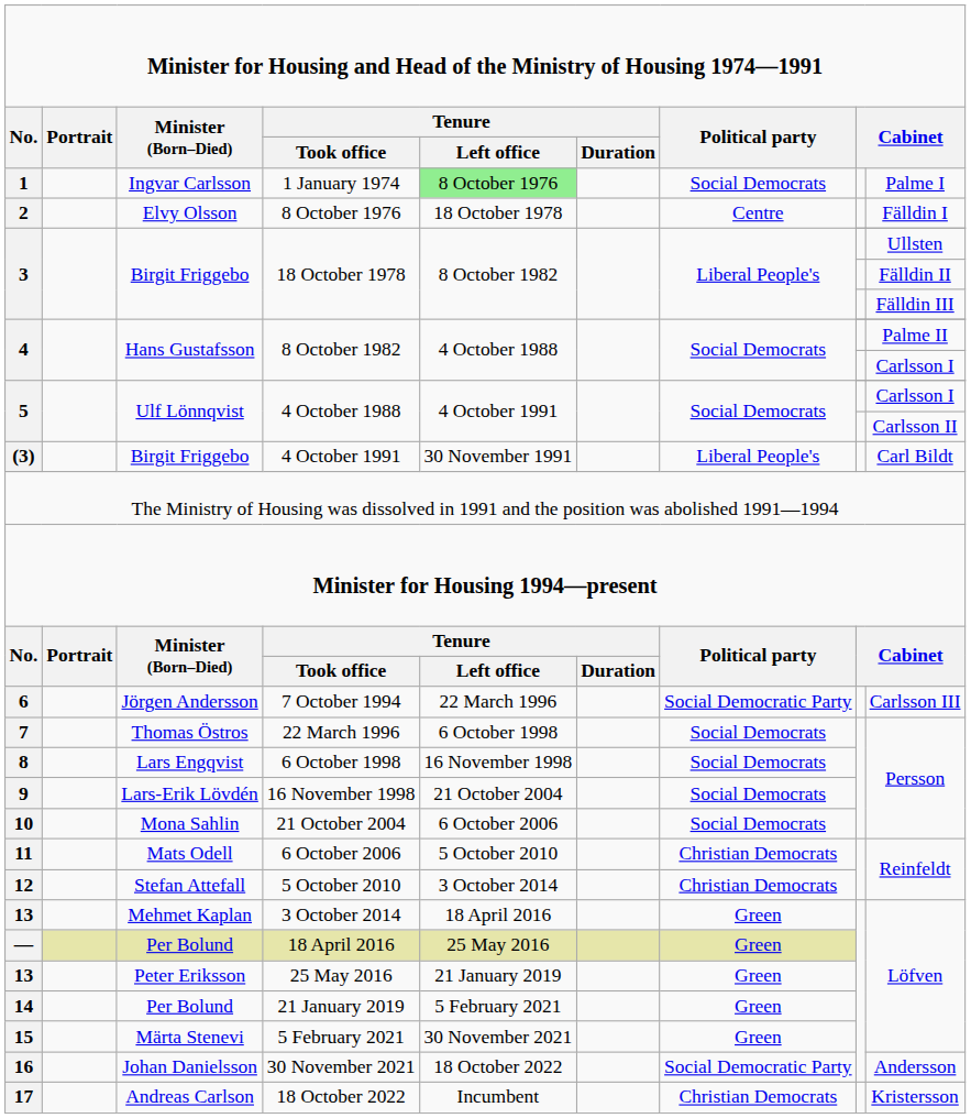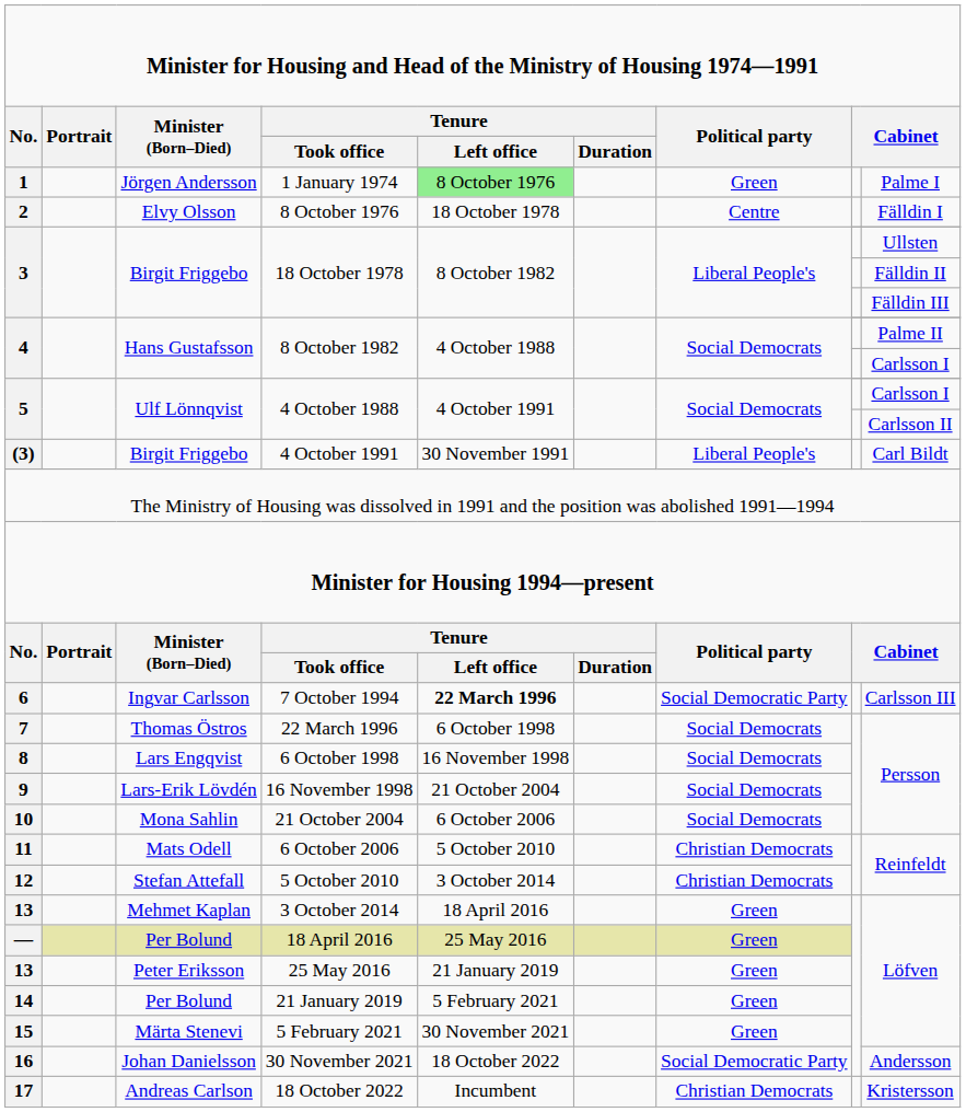1 January 1974 | column 3: Ingvar Carlsson -> Jörgen Andersson
1 January 1974 | column 7: Social Democrats -> Green
7 October 1994 | column 3: Jörgen Andersson -> Ingvar Carlsson
7 October 1994 | column 5: normal -> bold
